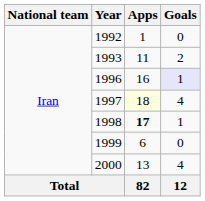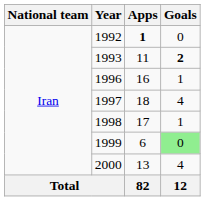1992 | Apps: normal -> bold
1993 | Goals: normal -> bold
1996 | Goals: lavender background -> no background
1997 | Apps: lightyellow background -> no background
1998 | Apps: bold -> normal
1999 | Goals: no background -> lightgreen background
